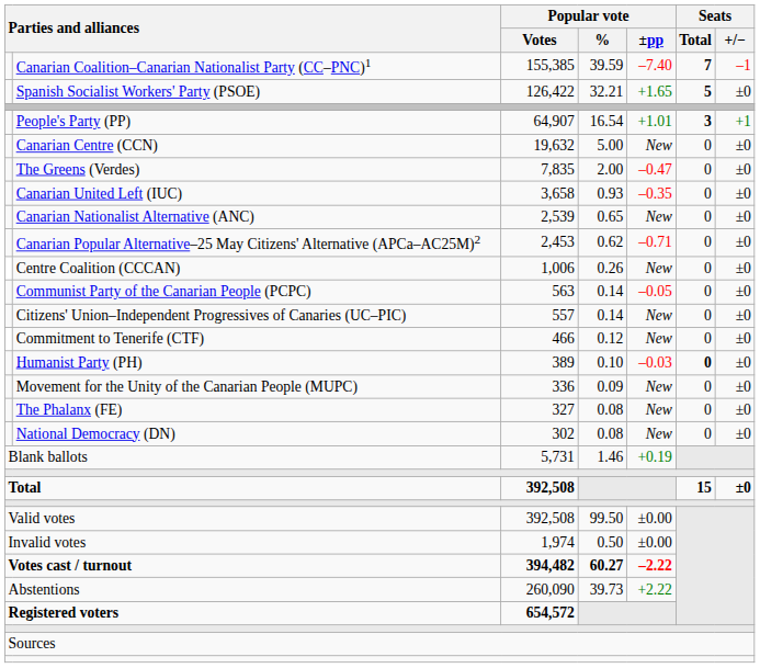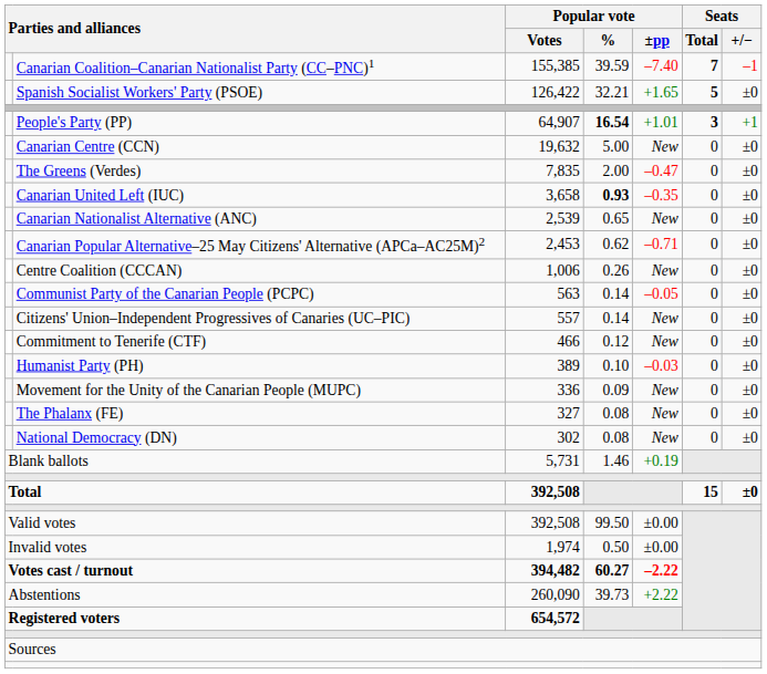People's Party (PP) | Popular vote / %: normal -> bold
Canarian United Left (IUC) | Popular vote / %: normal -> bold
Humanist Party (PH) | Seats / Total: bold -> normal
